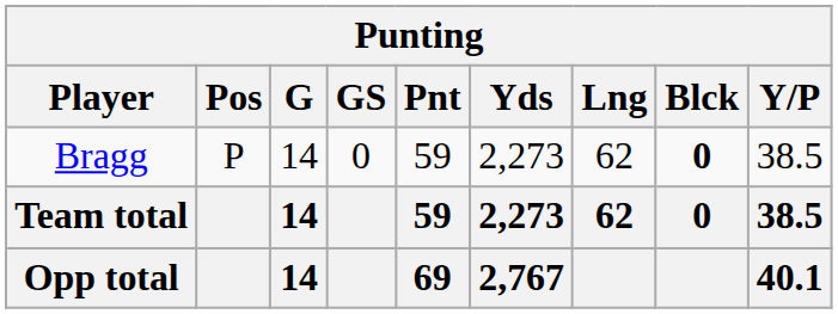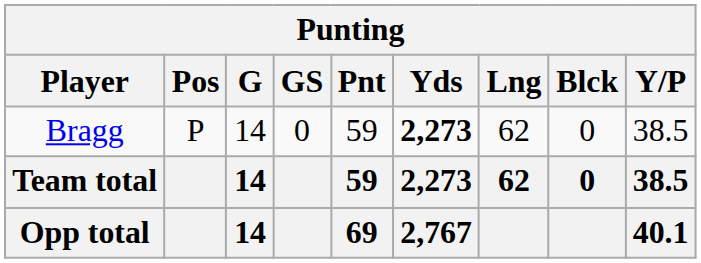Bragg | Yds: normal -> bold
Bragg | Blck: bold -> normal
